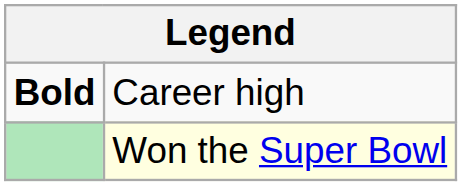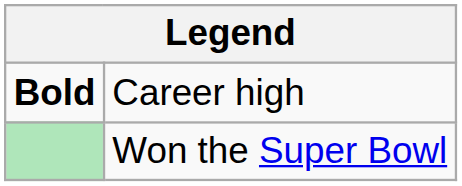row 3 | column 2: lightyellow background -> no background
